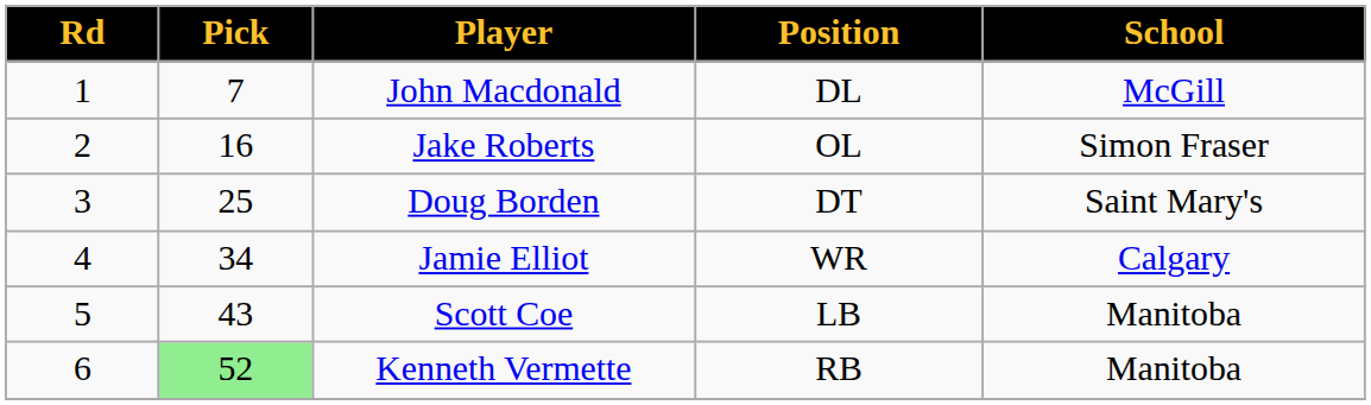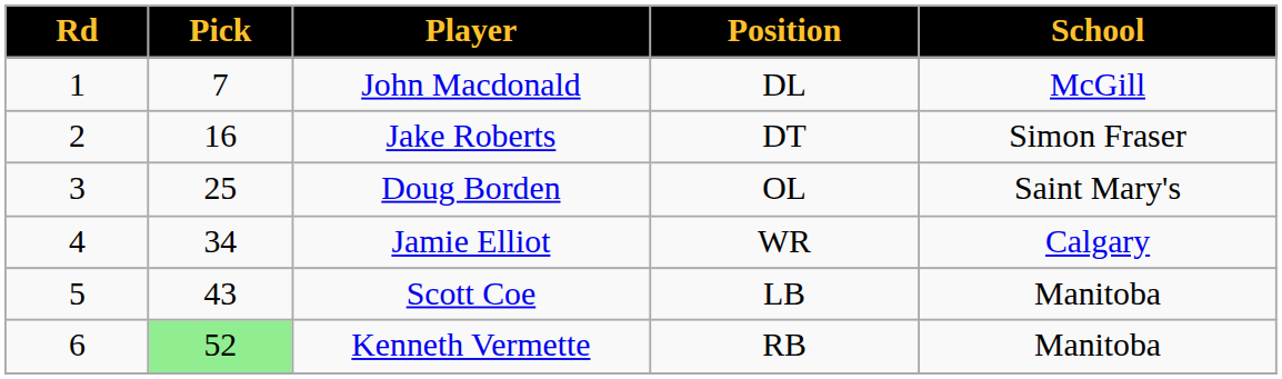Jake Roberts | Position: OL -> DT
Doug Borden | Position: DT -> OL
